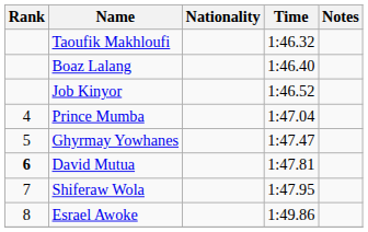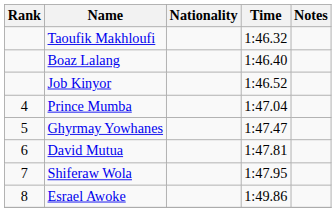David Mutua | Rank: bold -> normal
